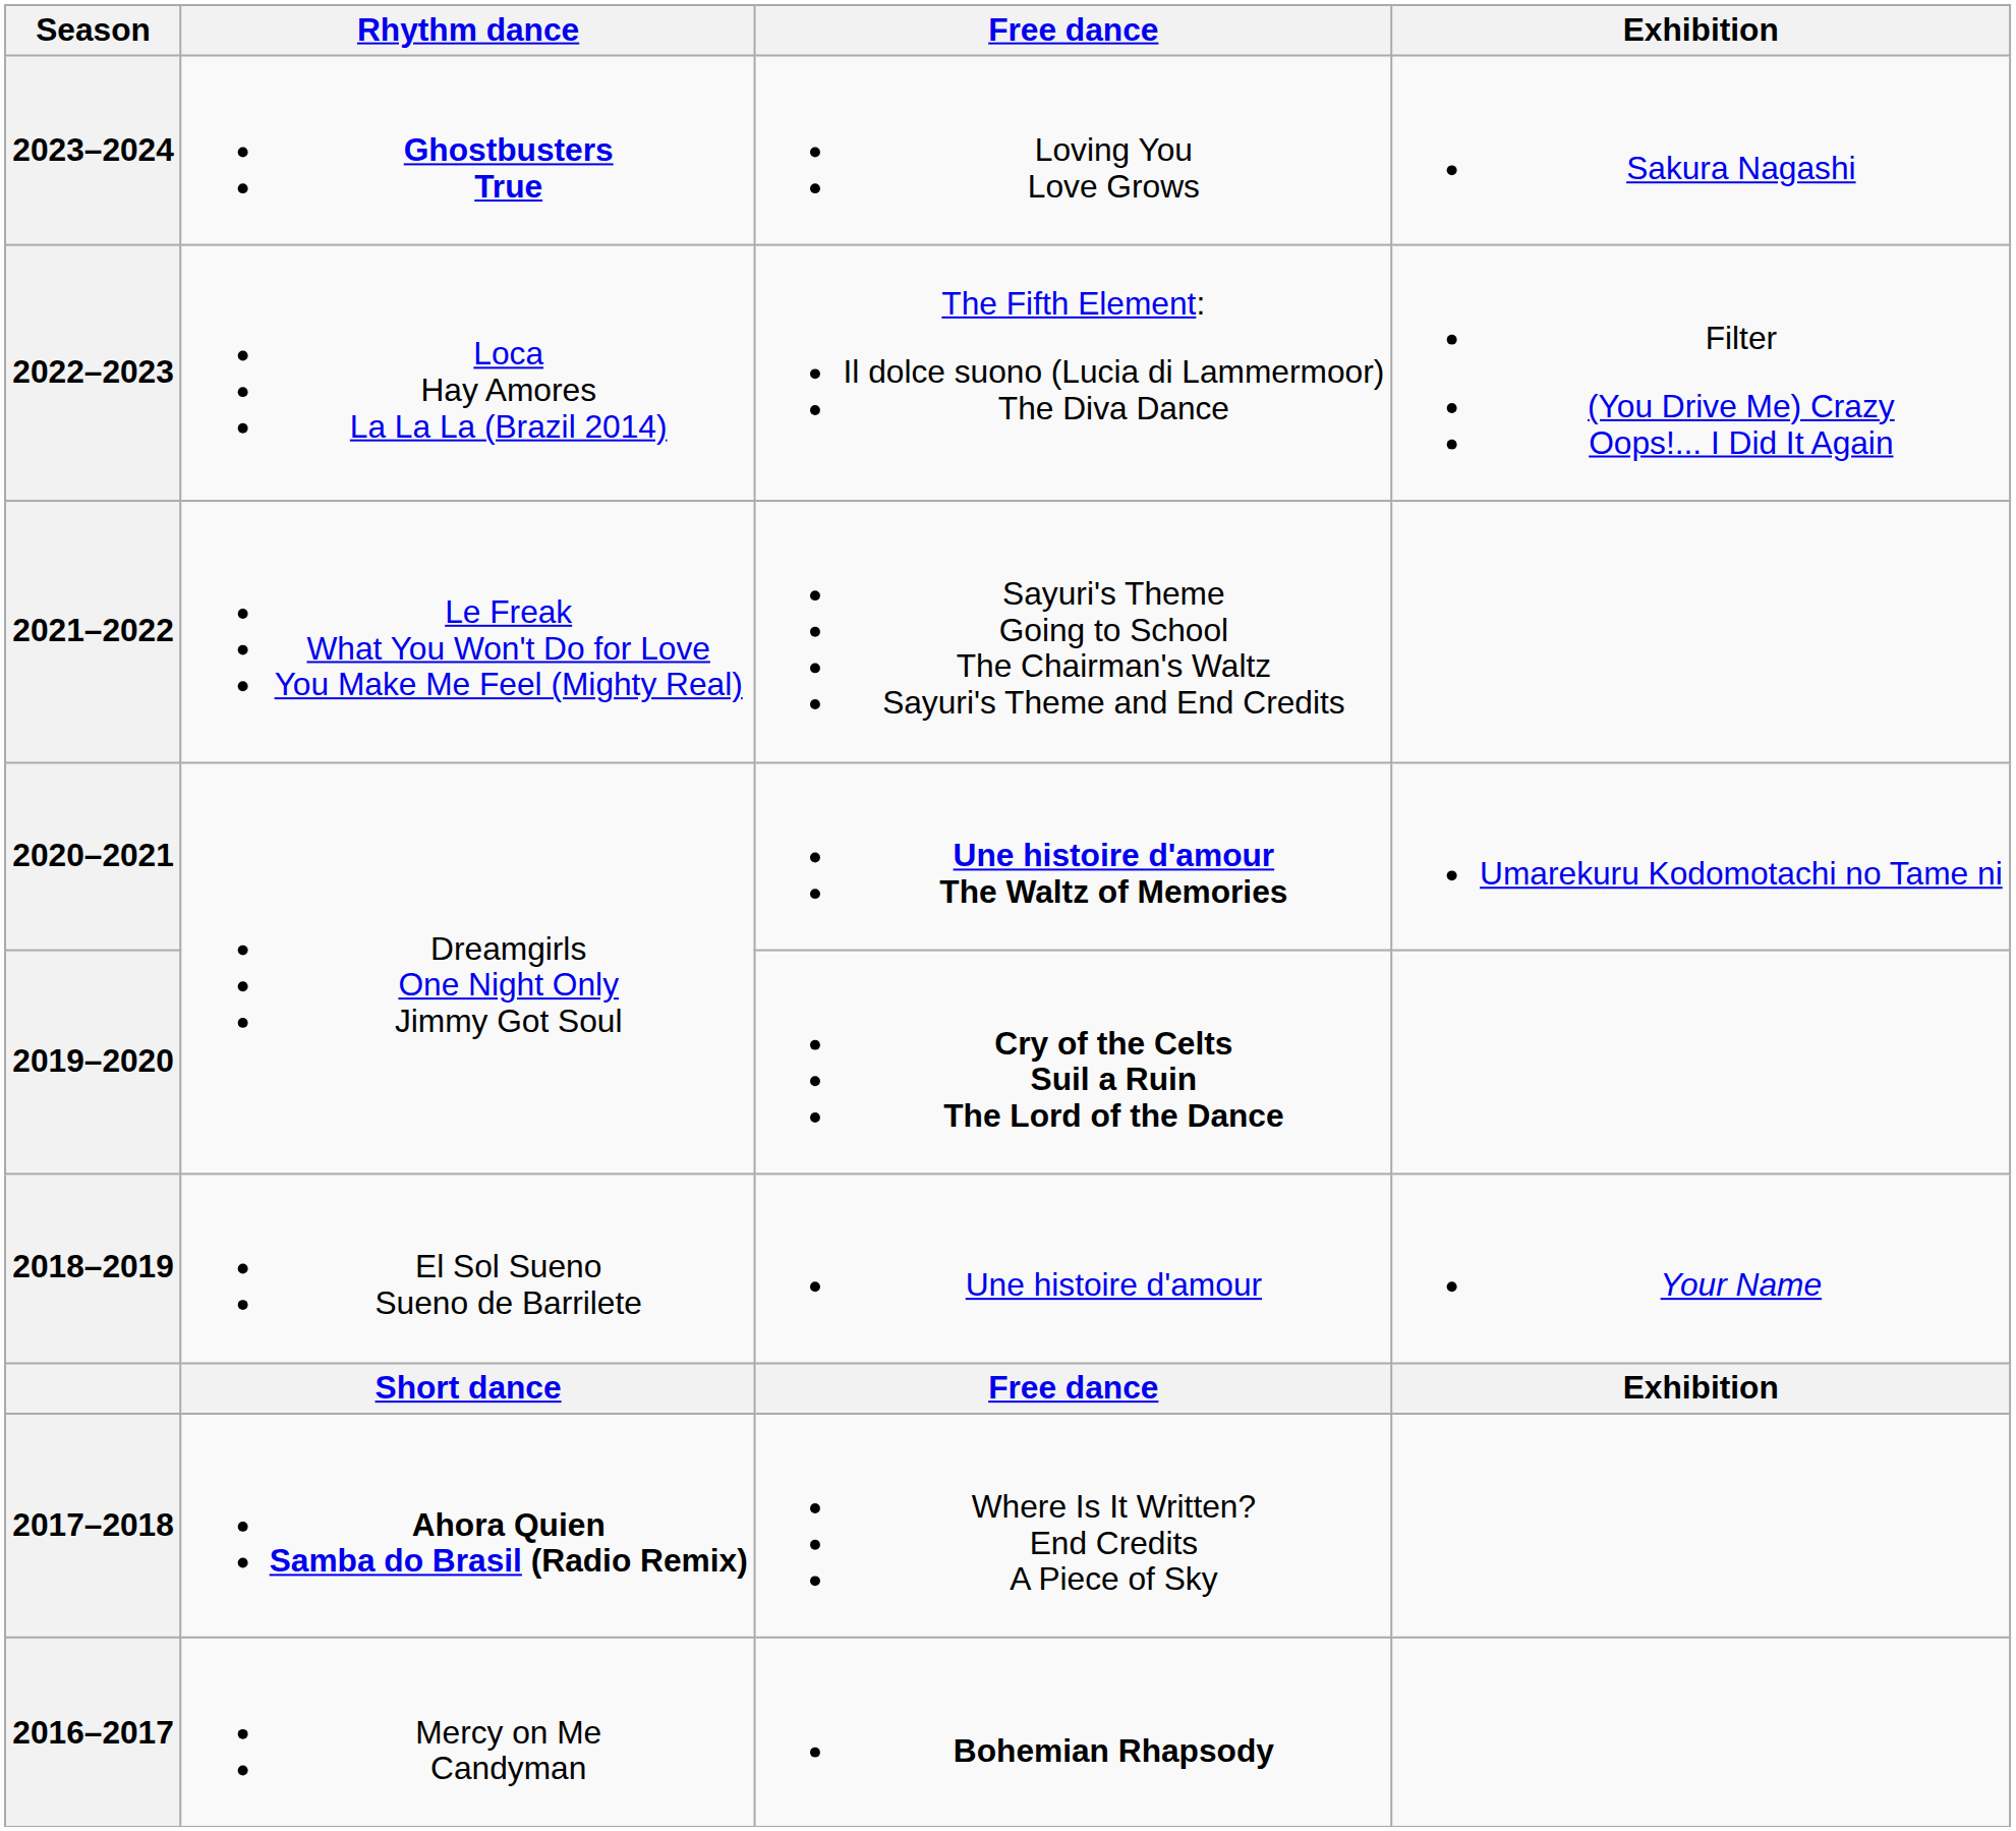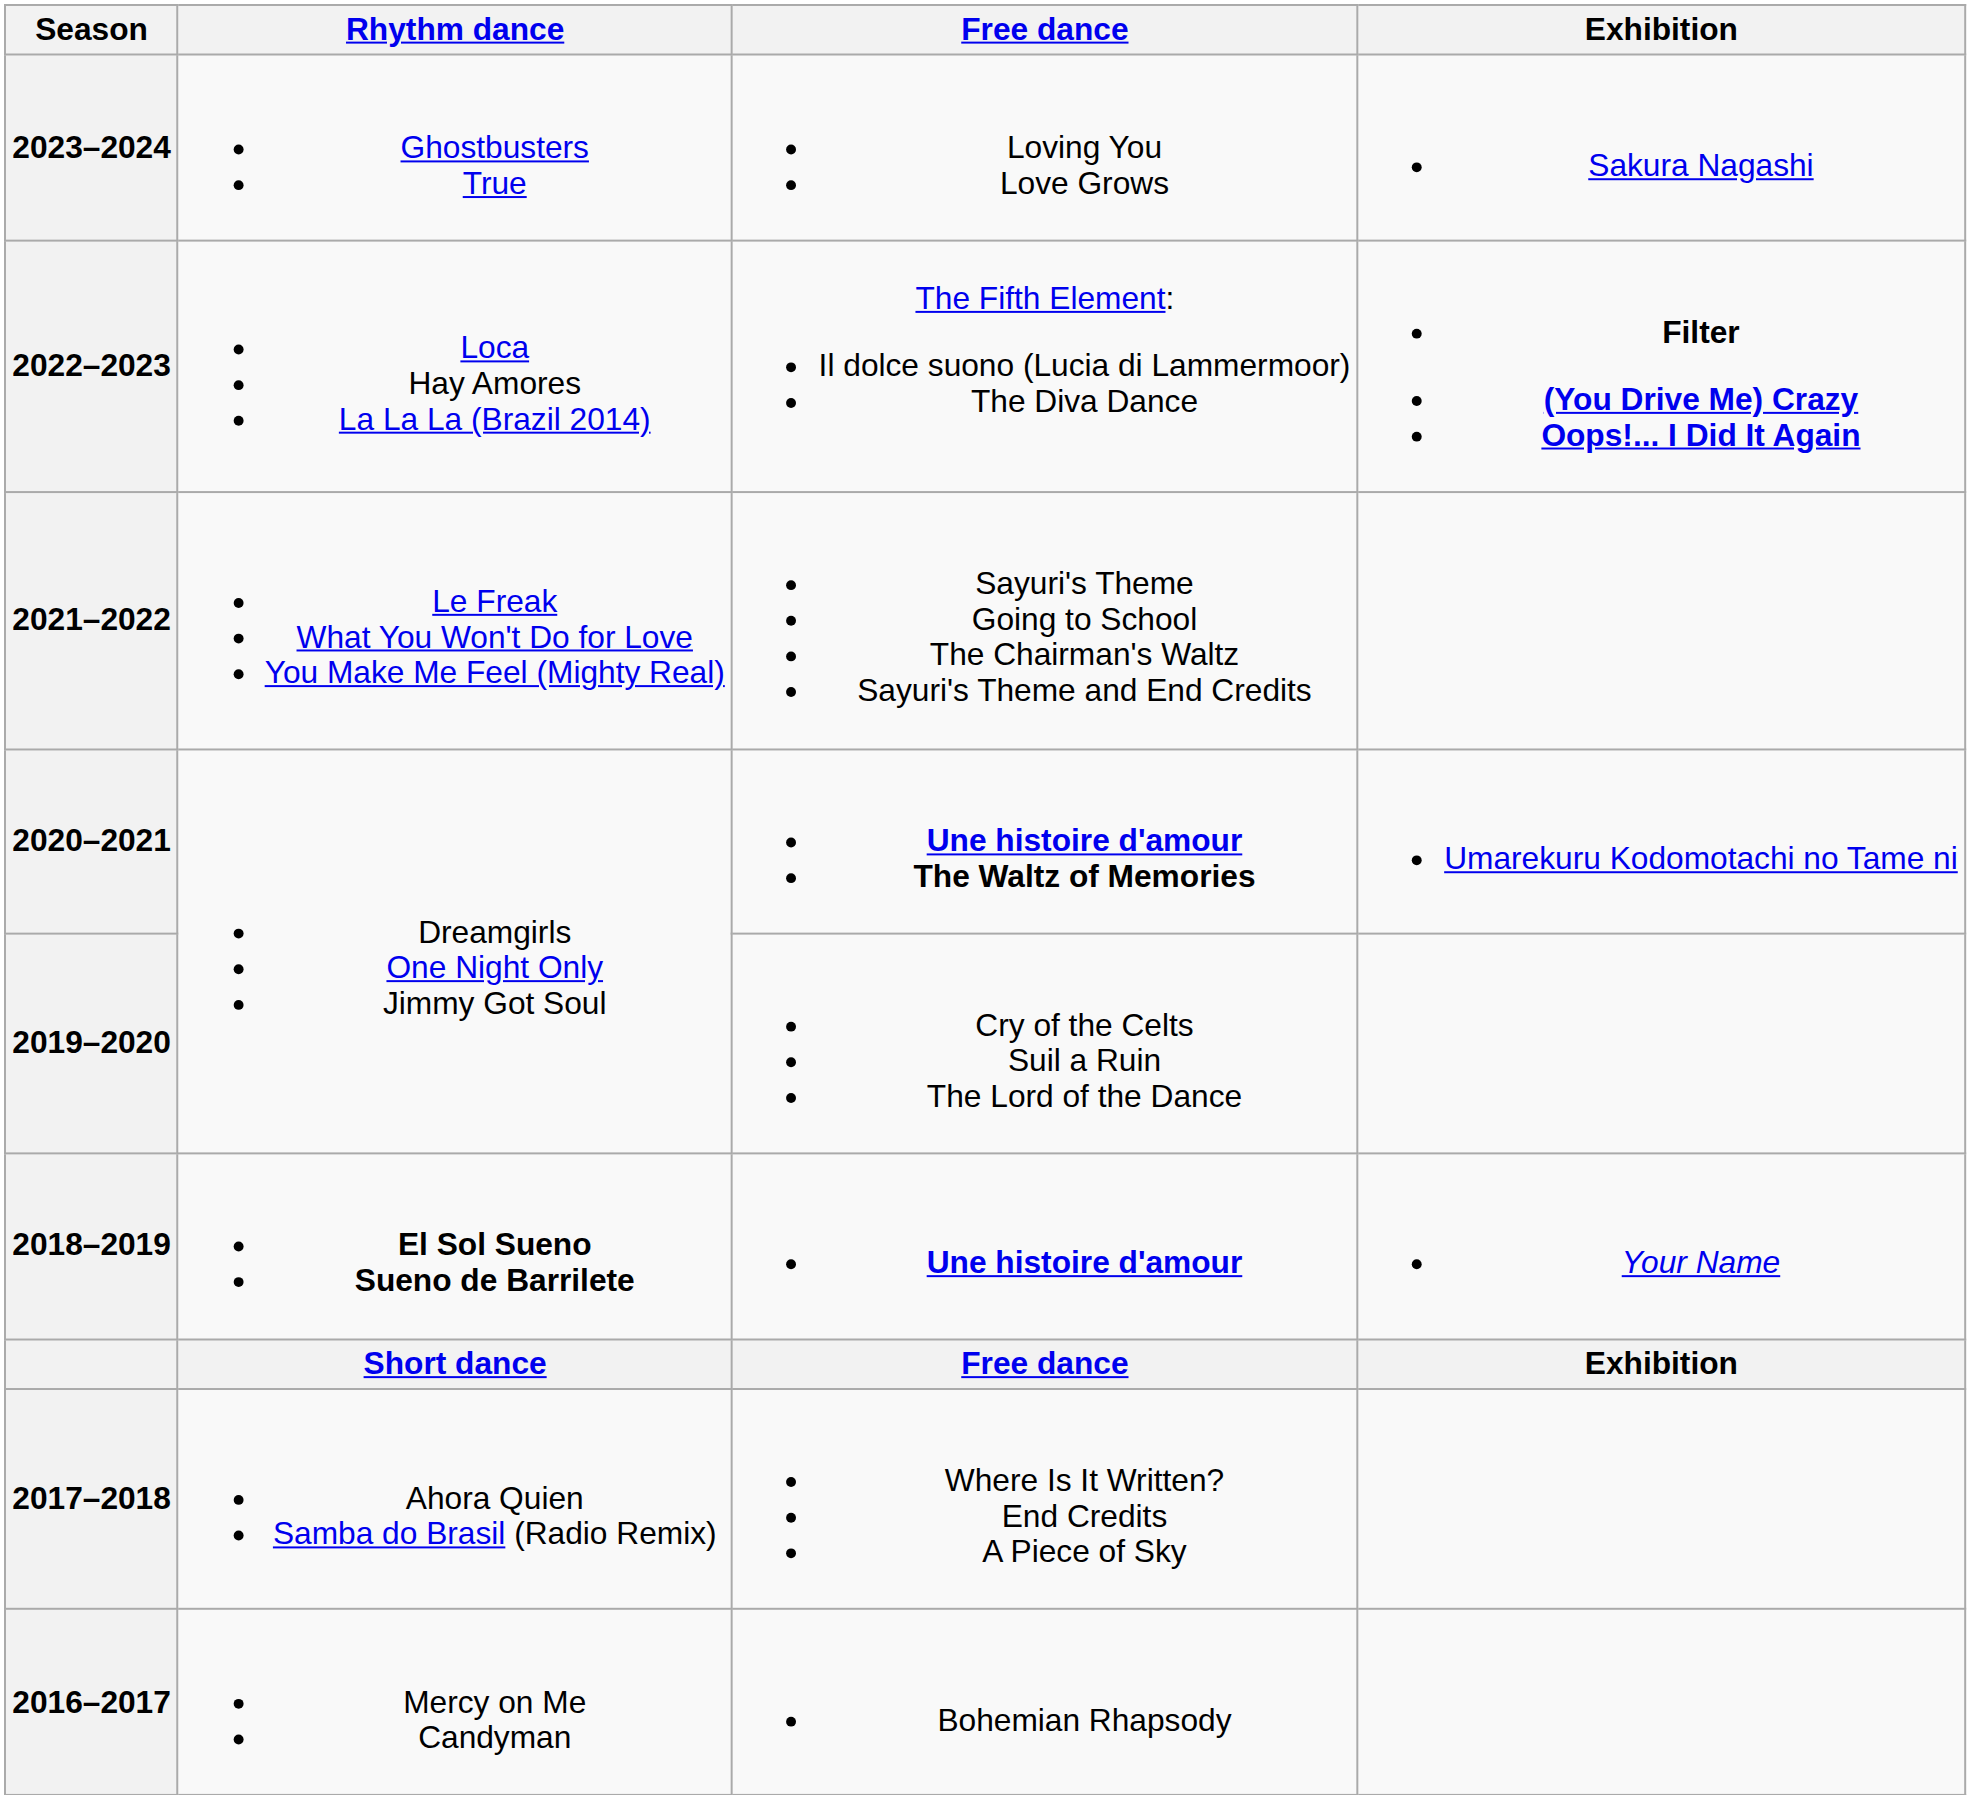2023–2024 | Rhythm dance: bold -> normal
2022–2023 | Exhibition: normal -> bold
2019–2020 | Free dance: bold -> normal
2018–2019 | Rhythm dance: normal -> bold
2018–2019 | Free dance: normal -> bold
2017–2018 | Rhythm dance: bold -> normal
2016–2017 | Free dance: bold -> normal
